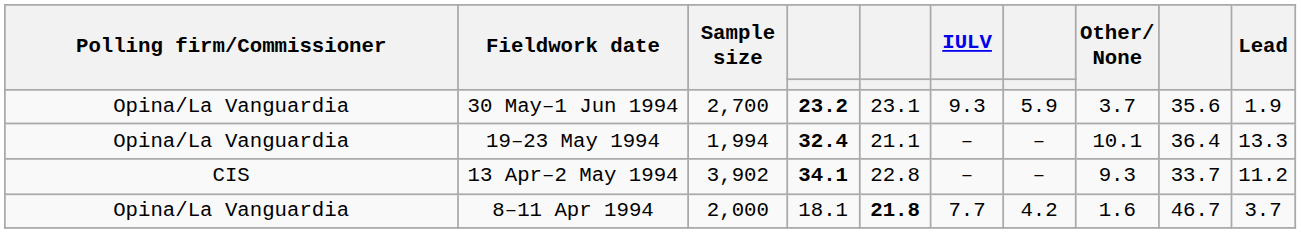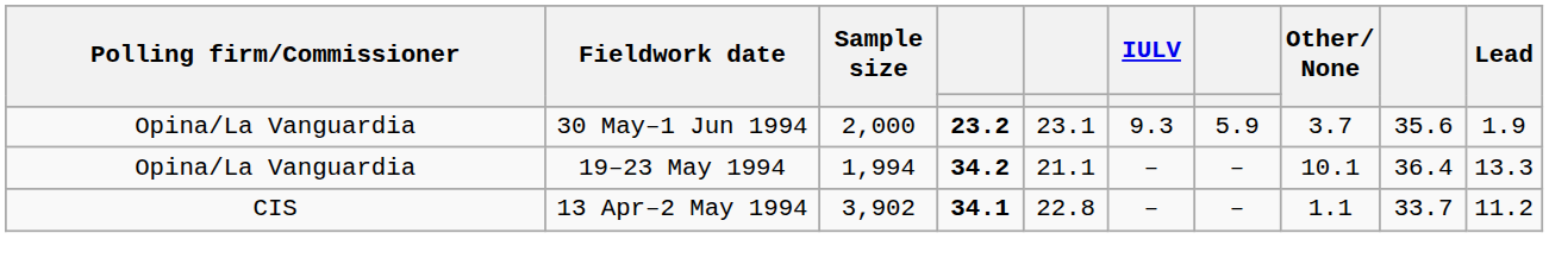30 May–1 Jun 1994 | Sample size: 2,700 -> 2,000
19–23 May 1994 | column 4: 32.4 -> 34.2
13 Apr–2 May 1994 | Other/ None: 9.3 -> 1.1
- row: Opina/La Vanguardia | 8–11 Apr 1994 | 2,000 | 18.1 | 21.8 | 7.7 | 4.2 | 1.6 | 46.7 | 3.7
